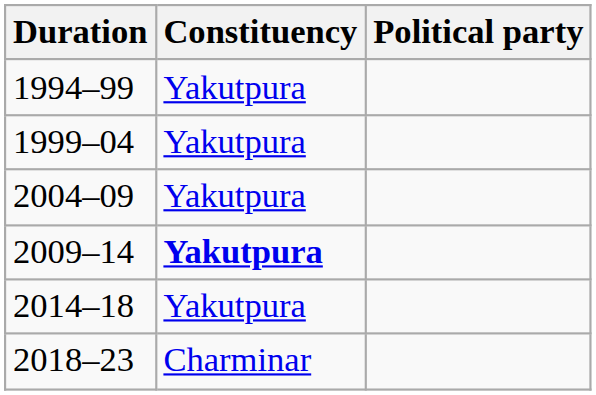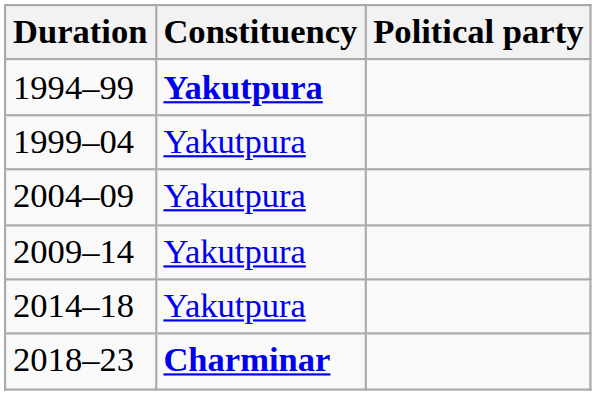1994–99 | Constituency: normal -> bold
2009–14 | Constituency: bold -> normal
2018–23 | Constituency: normal -> bold
